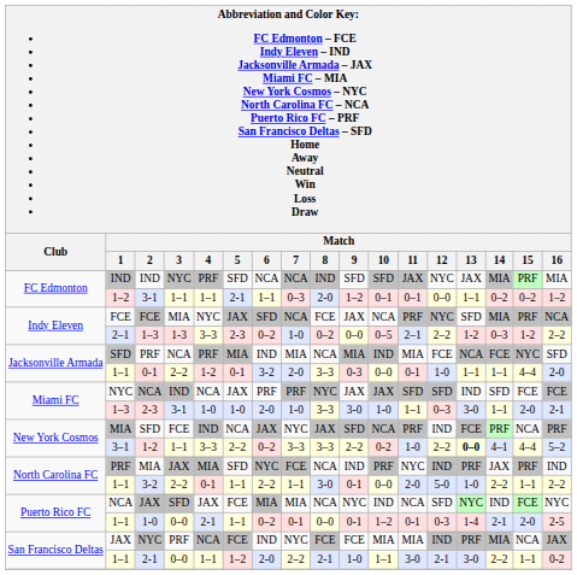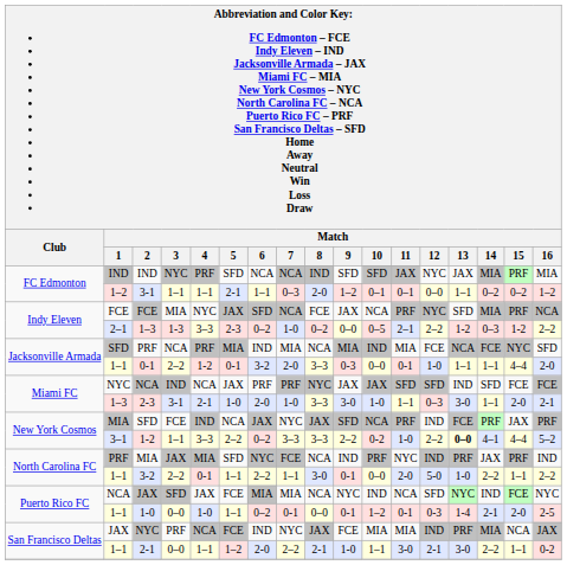row 11 | Match / 4: 1-0 -> 2-1
row 12 | Match / 15: NCA -> JAX
row 17 | Match / 4: 2-1 -> 1-0
row 18 | Match / 8: FCE -> JAX
